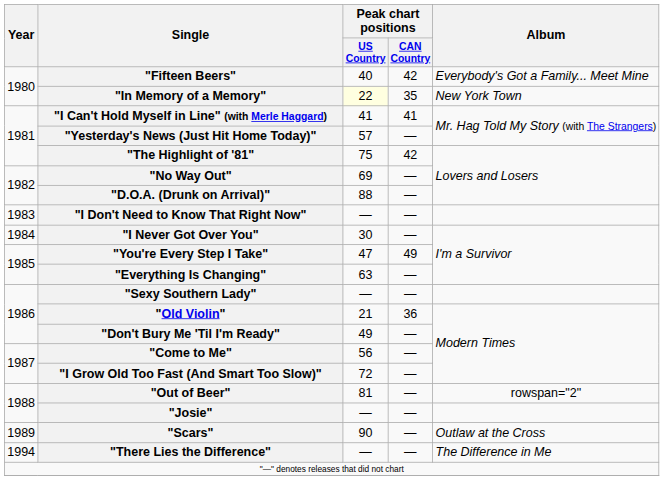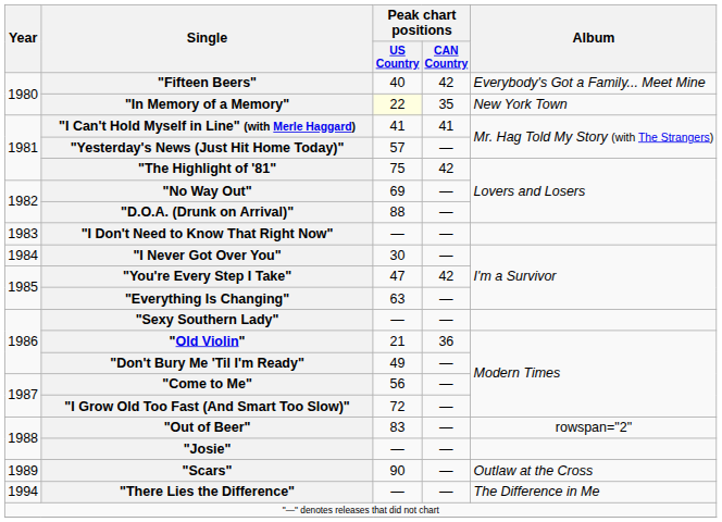"You're Every Step I Take" | Peak chart positions / CAN Country: 49 -> 42
"Out of Beer" | Peak chart positions / US Country: 81 -> 83
